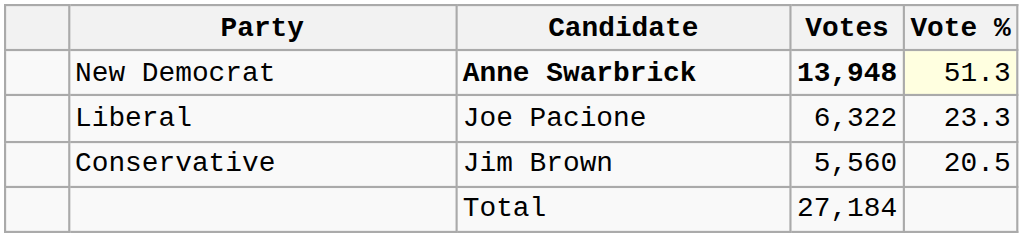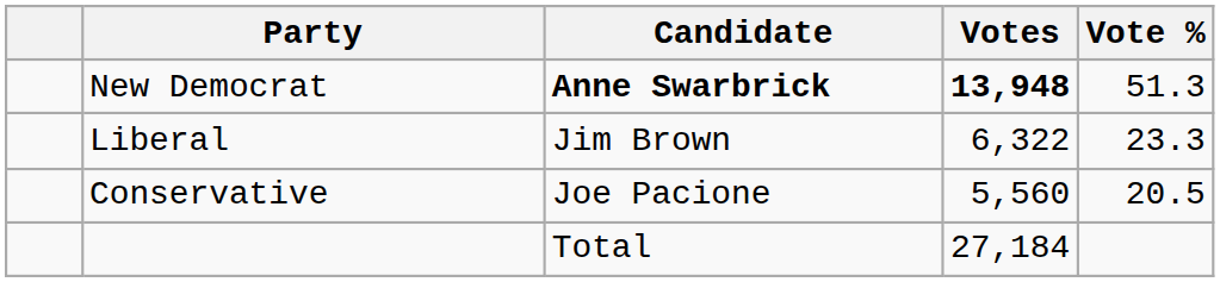New Democrat | Vote %: lightyellow background -> no background
Liberal | Candidate: Joe Pacione -> Jim Brown
Conservative | Candidate: Jim Brown -> Joe Pacione
